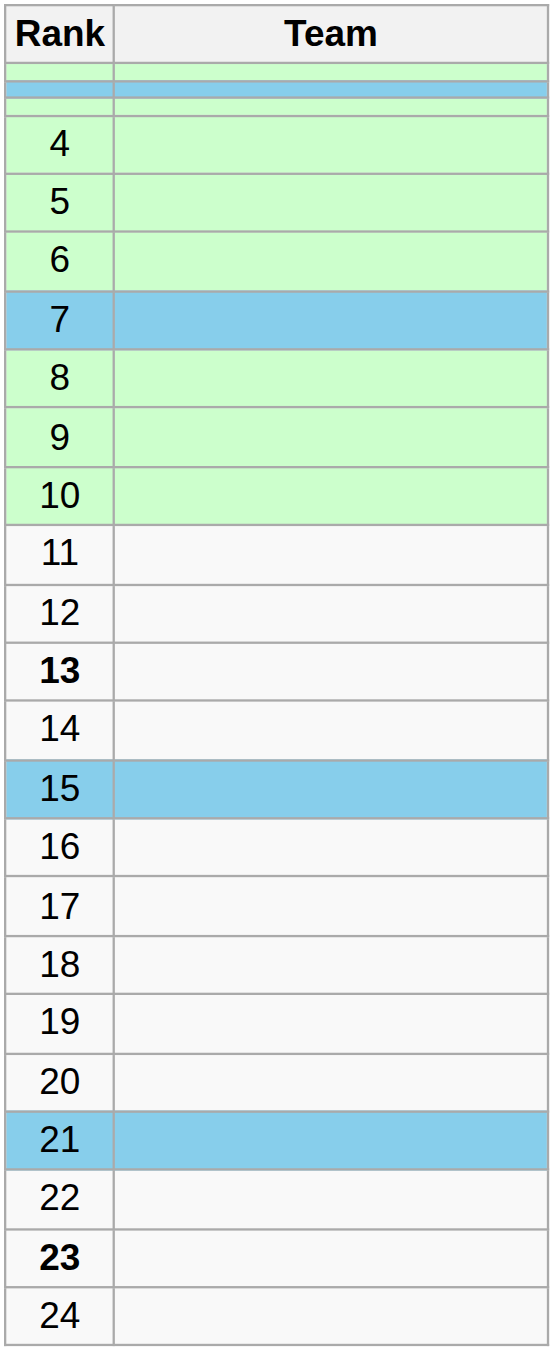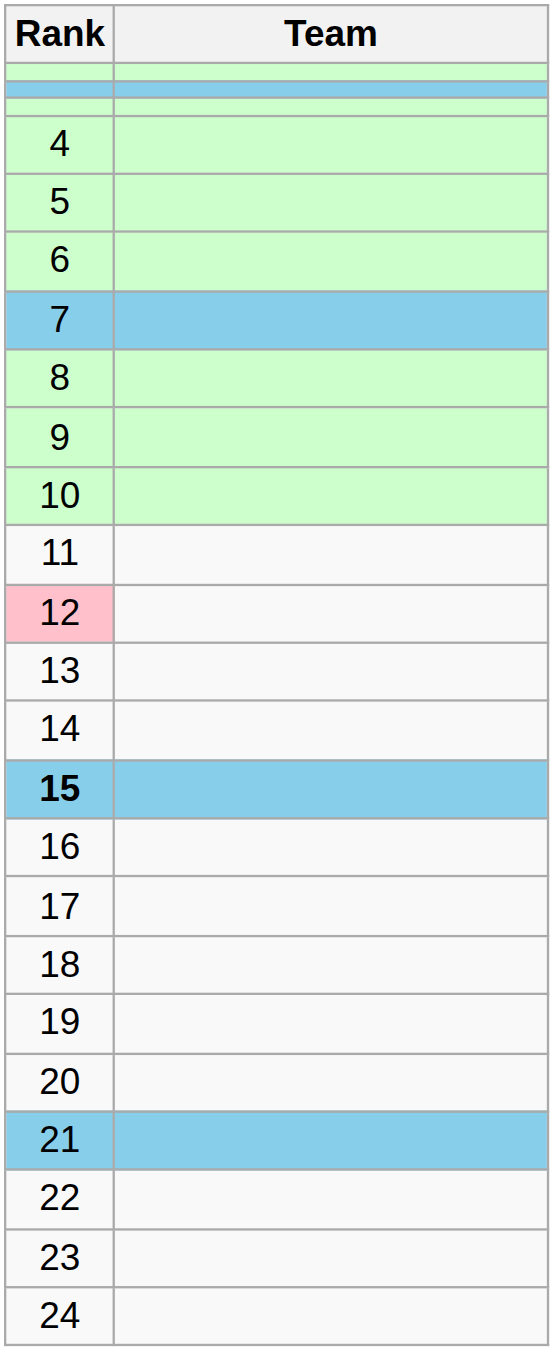row 13 | Rank: no background -> pink background
row 14 | Rank: bold -> normal
row 16 | Rank: normal -> bold
row 24 | Rank: bold -> normal
